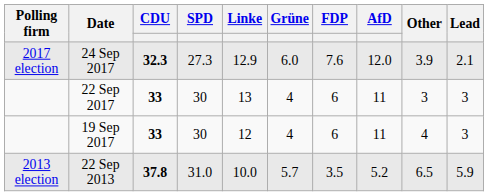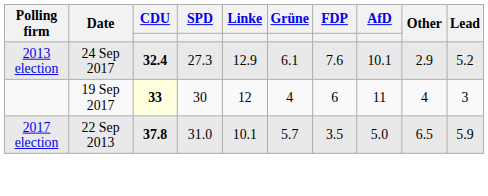24 Sep 2017 | Polling firm: 2017 election -> 2013 election
24 Sep 2017 | CDU: 32.3 -> 32.4
24 Sep 2017 | Grüne: 6.0 -> 6.1
24 Sep 2017 | AfD: 12.0 -> 10.1
24 Sep 2017 | Other: 3.9 -> 2.9
24 Sep 2017 | Lead: 2.1 -> 5.2
- row: 22 Sep 2017 | 33 | 30 | 13 | 4 | 6 | 11 | 3 | 3
19 Sep 2017 | CDU: no background -> lightyellow background
22 Sep 2013 | Polling firm: 2013 election -> 2017 election
22 Sep 2013 | Linke: 10.0 -> 10.1
22 Sep 2013 | AfD: 5.2 -> 5.0
